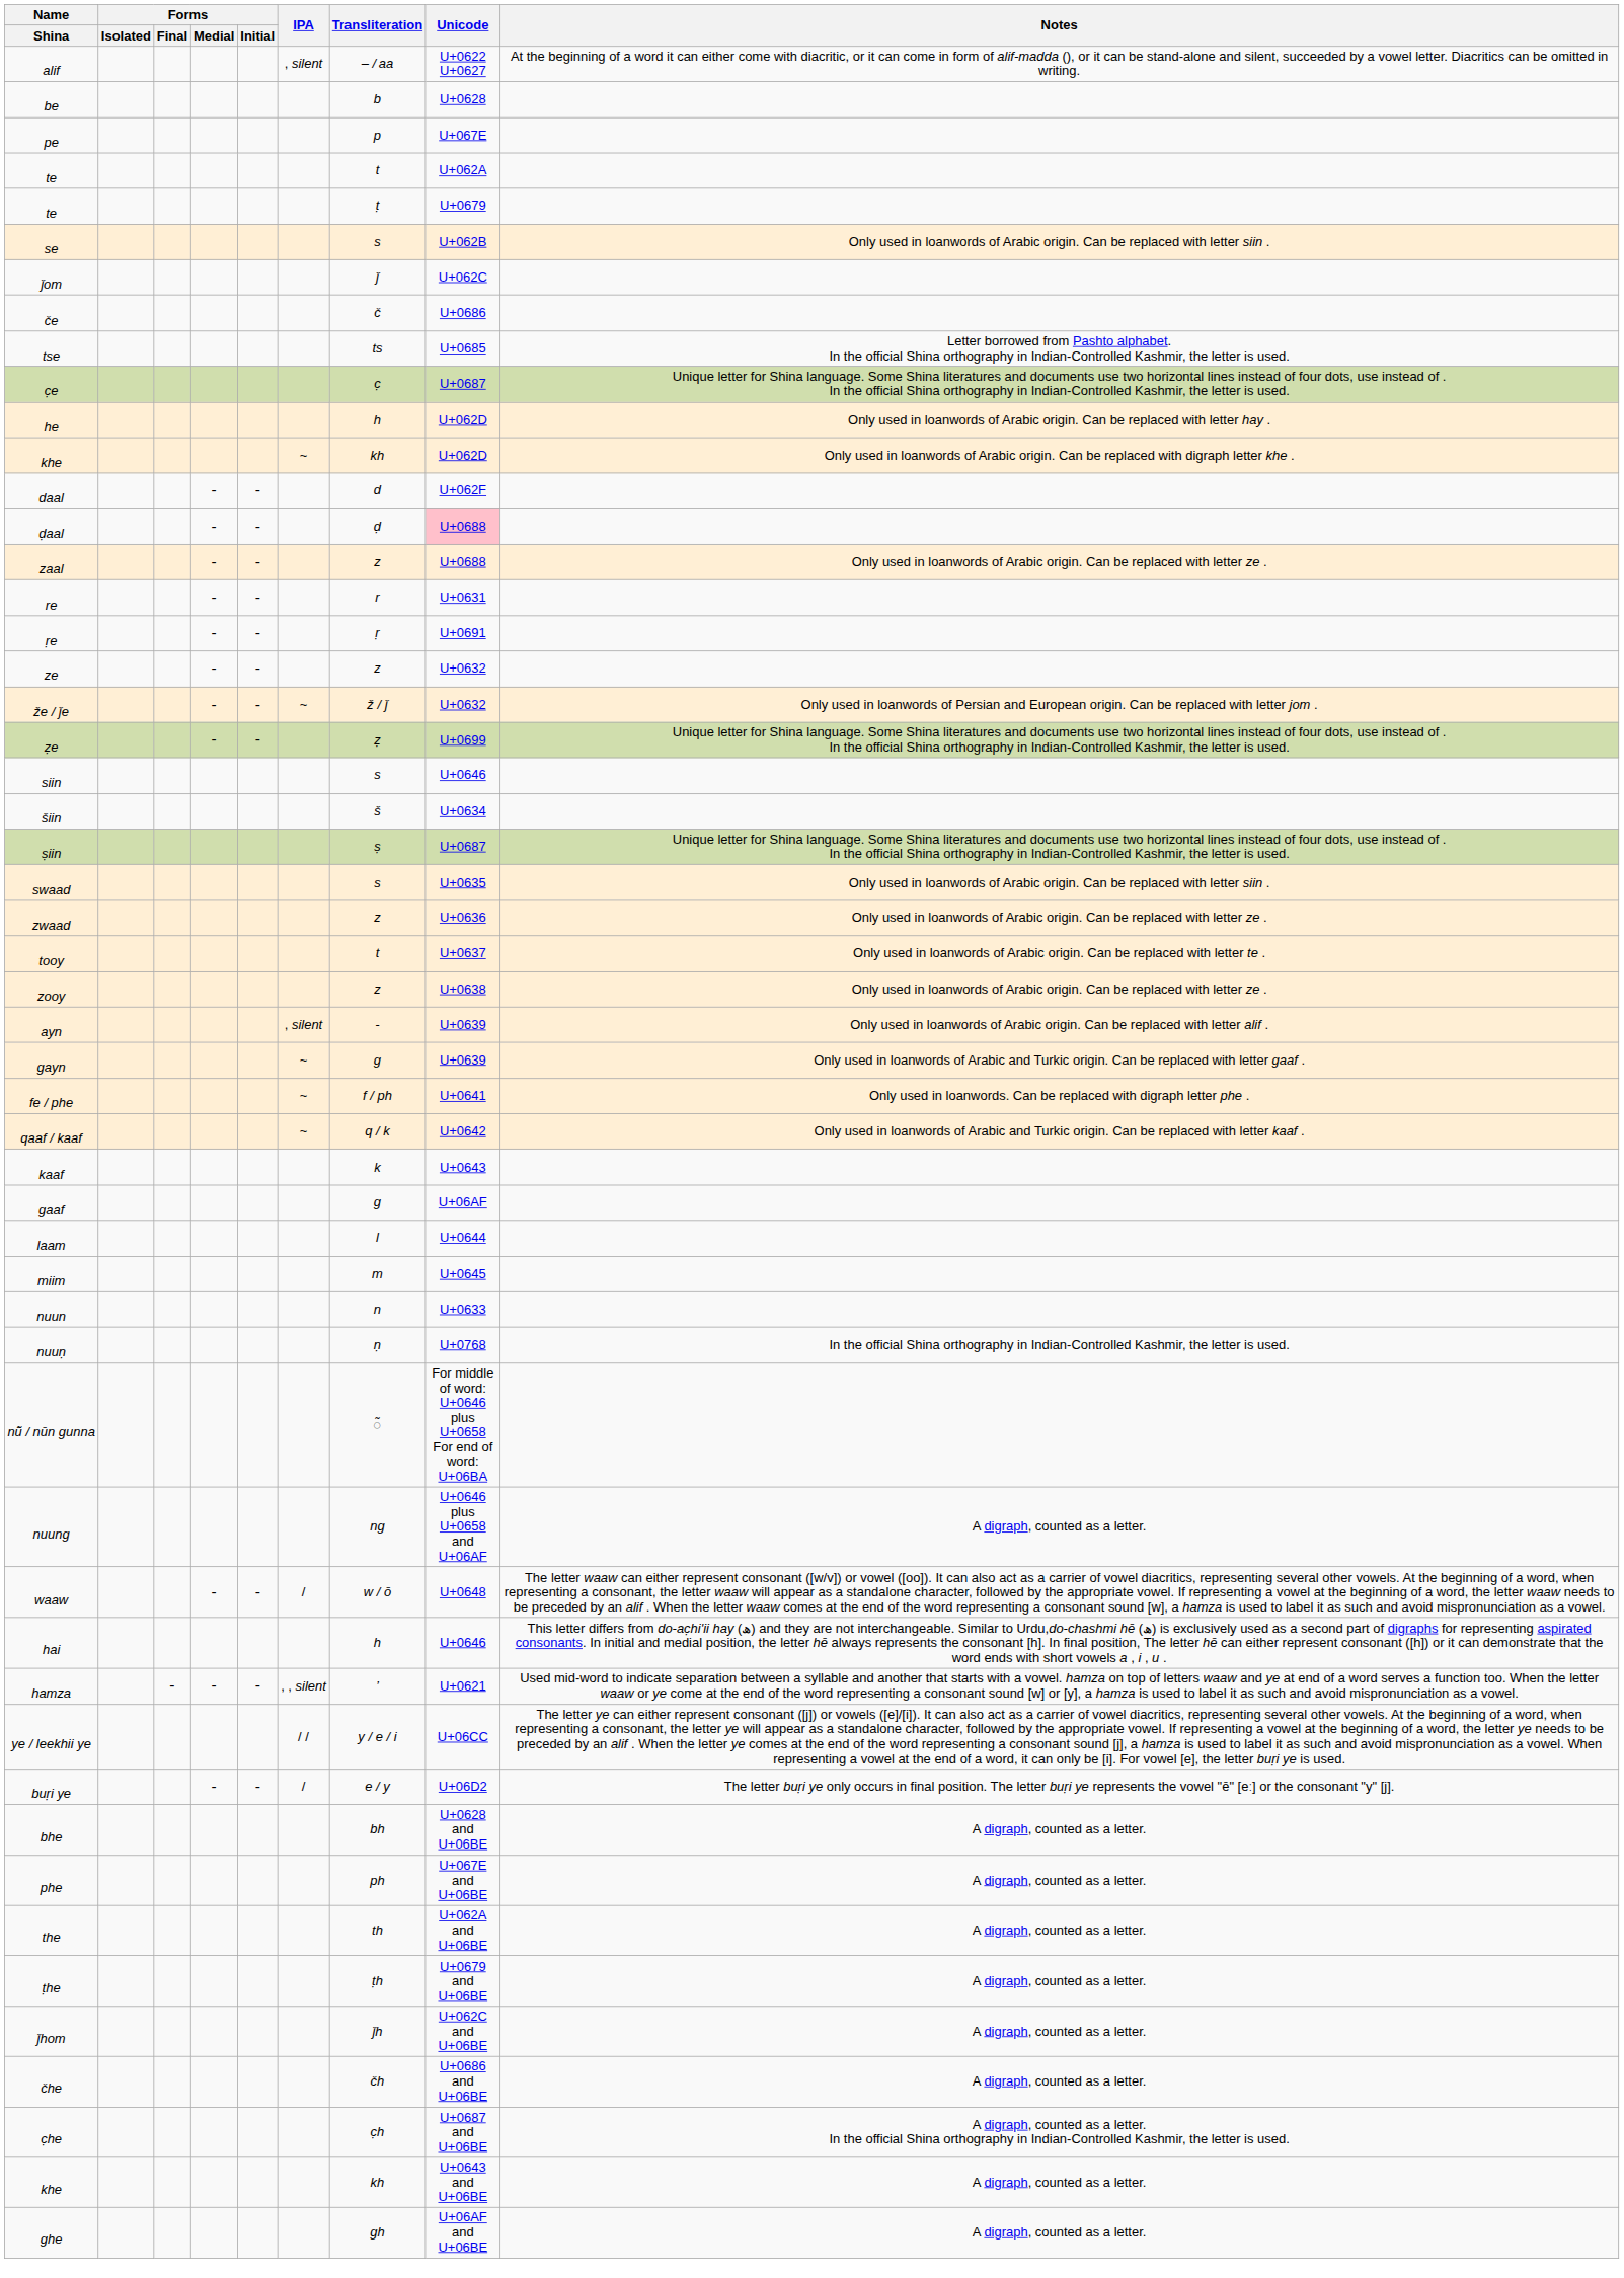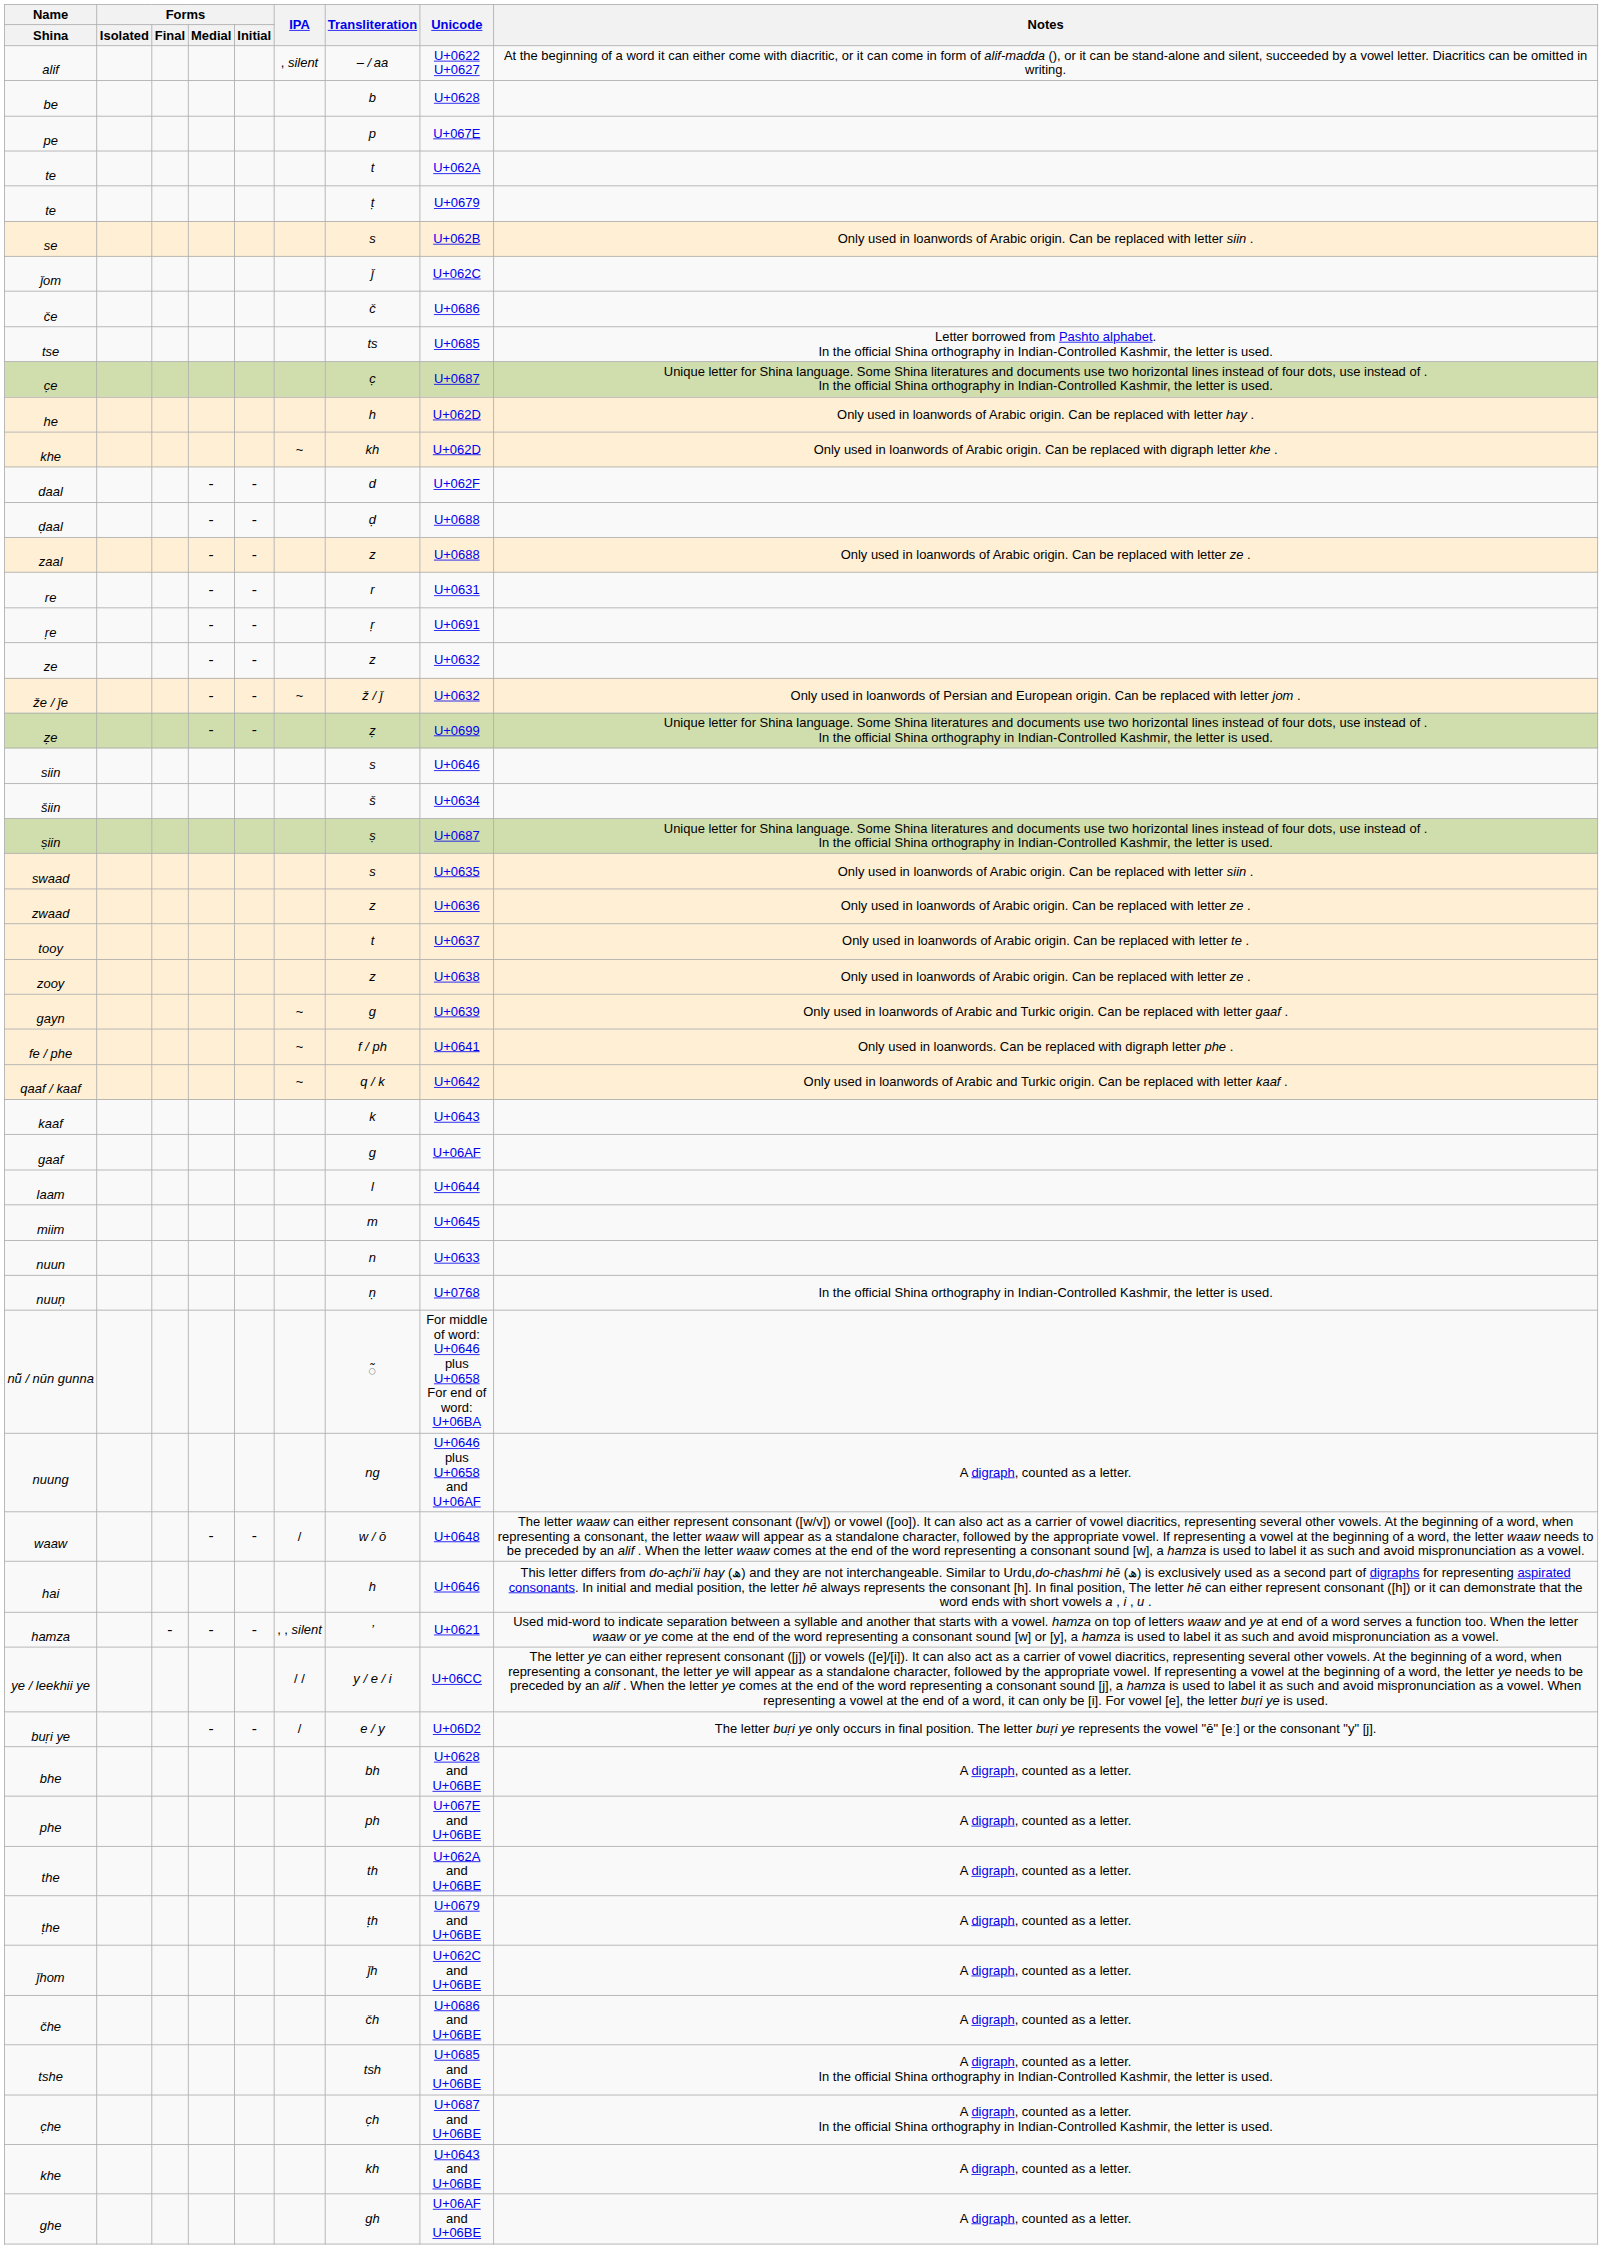ḍaal | Unicode: pink background -> no background
- row: ayn | , silent | - | U+0639 | Only used in loanwords of Arabic origin. Can be replaced with letter alif .
+ row: tshe | tsh | U+0685 and U+06BE | A digraph, counted as a letter. In the official Shina orthography in Indian-Controlled Kashmir, the letter is used.
